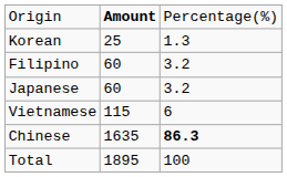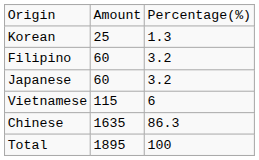Origin | column 2: bold -> normal
Chinese | column 3: bold -> normal
